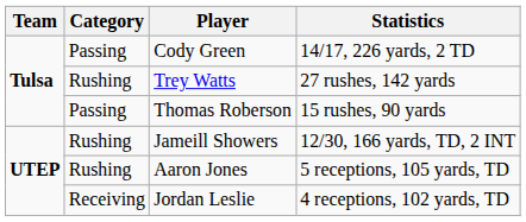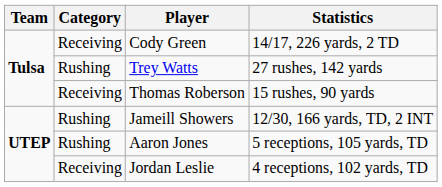Cody Green | Category: Passing -> Receiving
Thomas Roberson | Category: Passing -> Receiving
